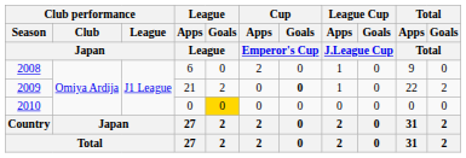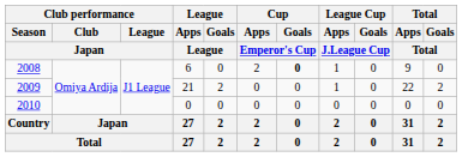2008 | Cup / Goals / Emperor's Cup: normal -> bold
2009 | Cup / Goals / Emperor's Cup: bold -> normal
2010 | League / Goals / League: gold background -> no background
